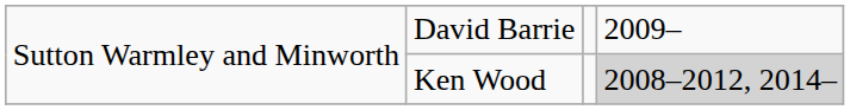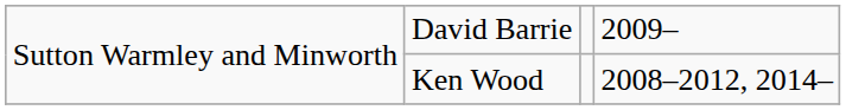Sutton Warmley and Minworth / Ken Wood | column 4: lightgrey background -> no background
